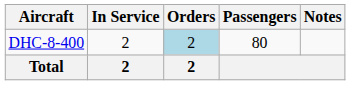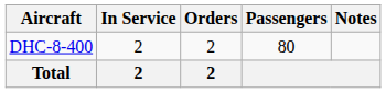DHC-8-400 | Orders: lightblue background -> no background
